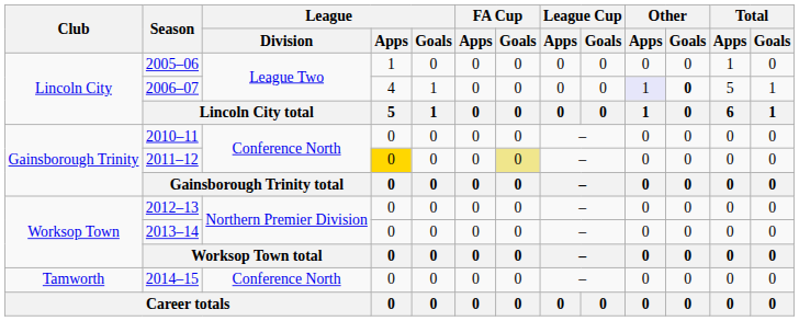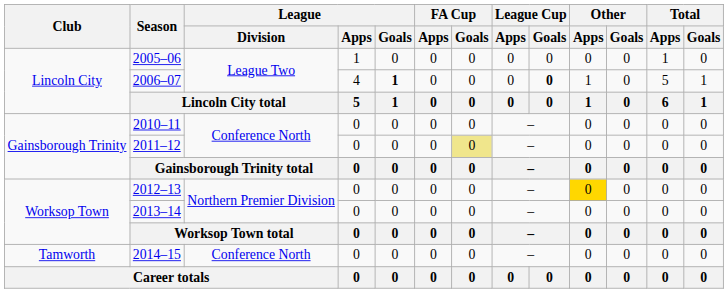2006–07 | League / Goals: normal -> bold
2006–07 | League Cup / Goals: normal -> bold
2006–07 | Other / Apps: lavender background -> no background
2006–07 | Other / Goals: bold -> normal
2011–12 | League / Apps: gold background -> no background
2012–13 | Other / Apps: no background -> gold background
